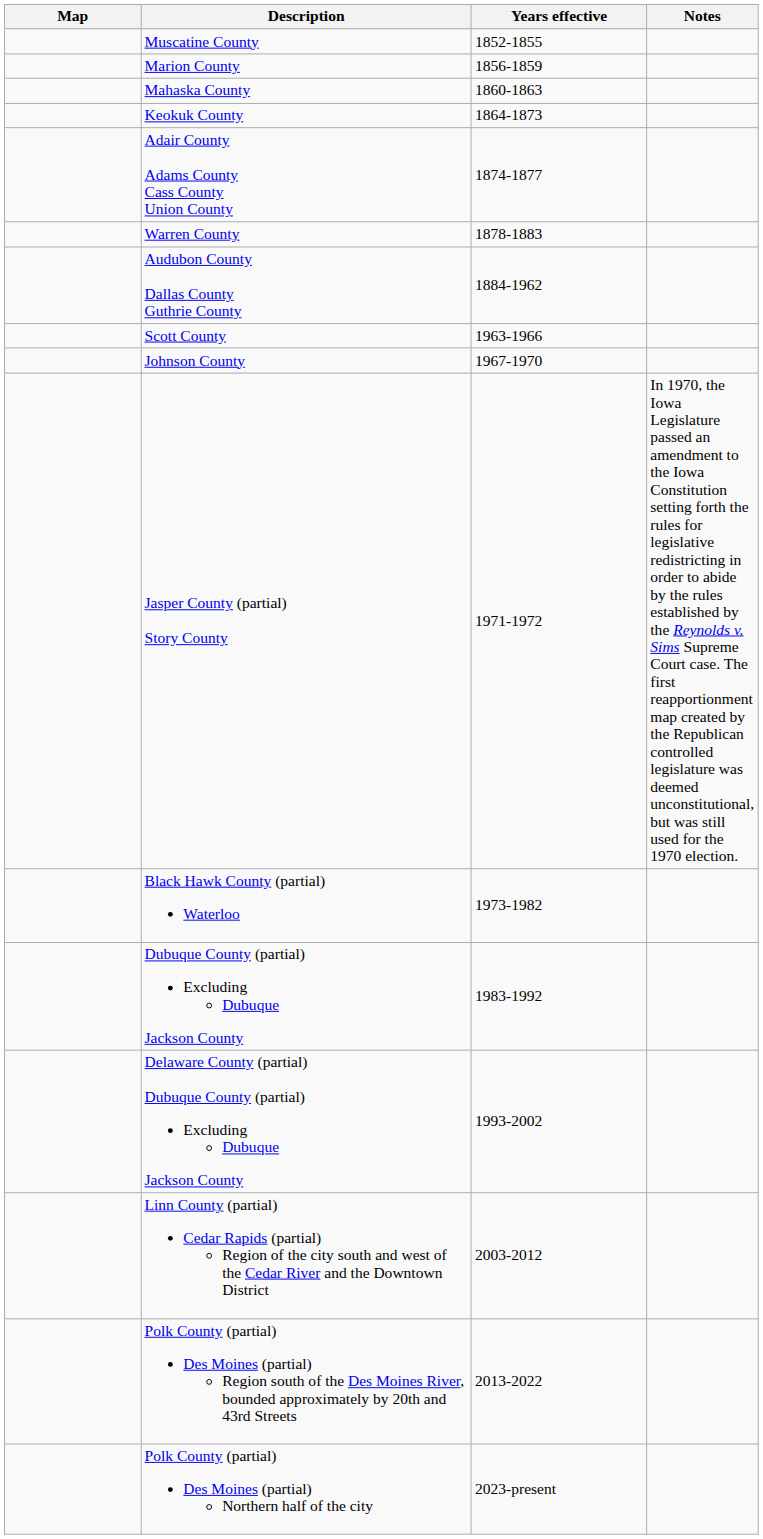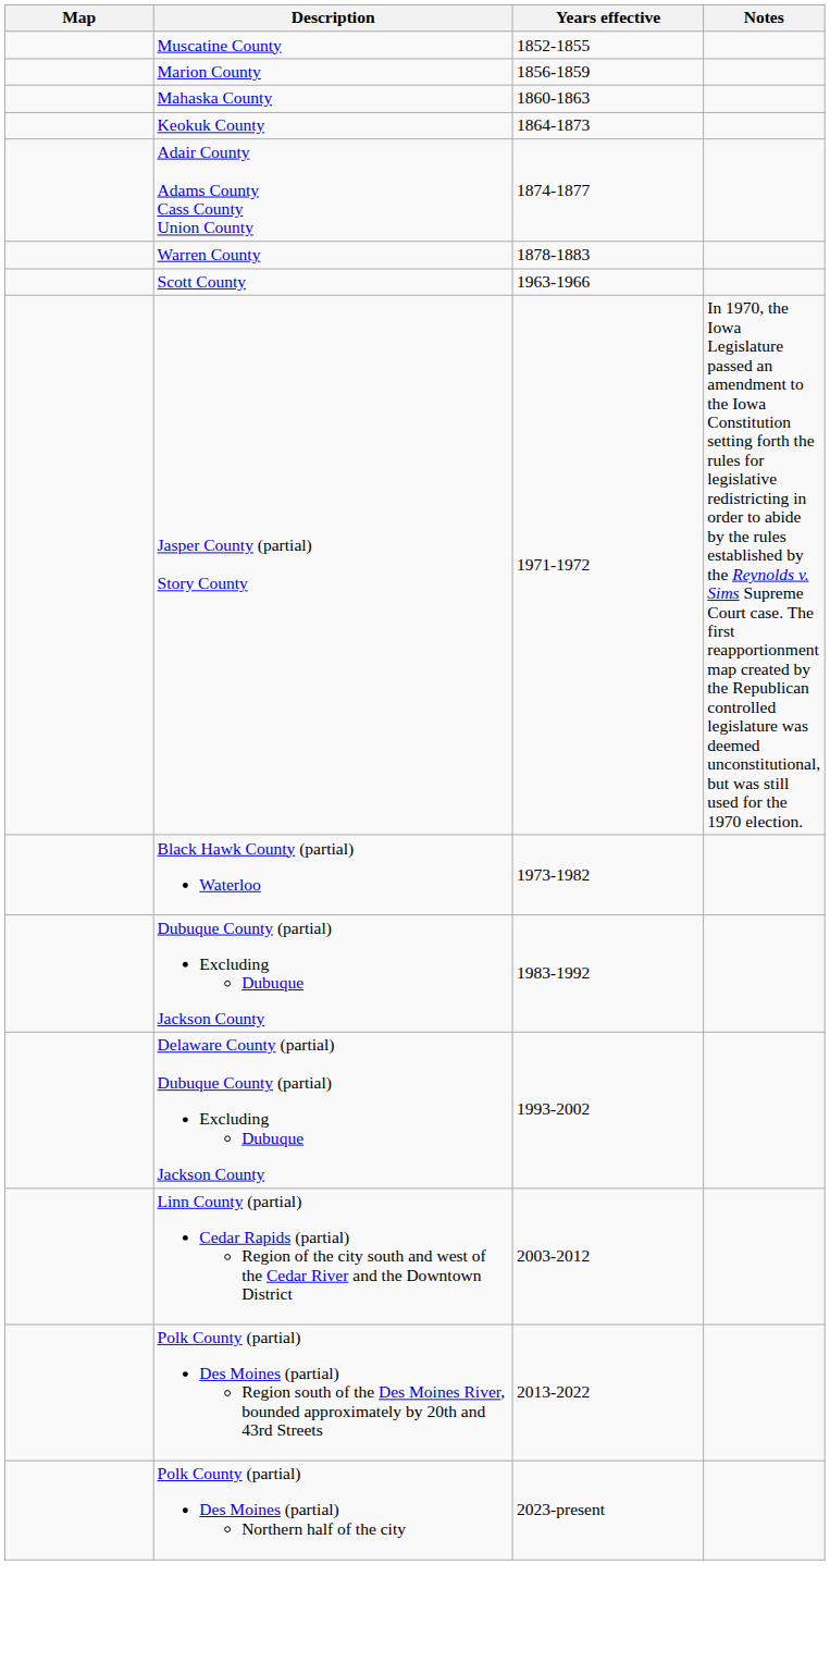- row: Audubon County Dallas County Guthrie County | 1884-1962
- row: Johnson County | 1967-1970
